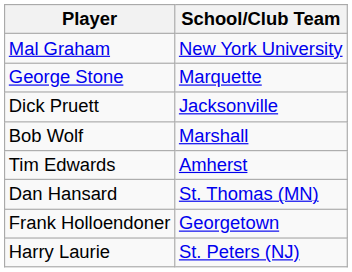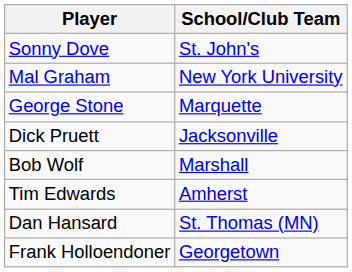+ row: Sonny Dove | St. John's
- row: Harry Laurie | St. Peters (NJ)
